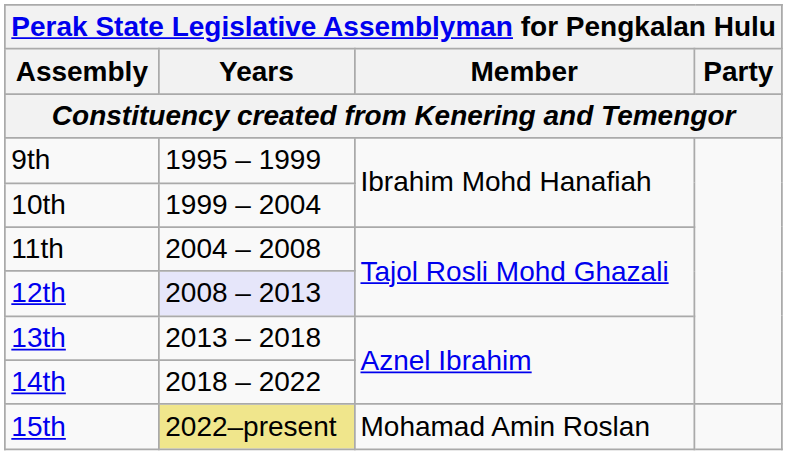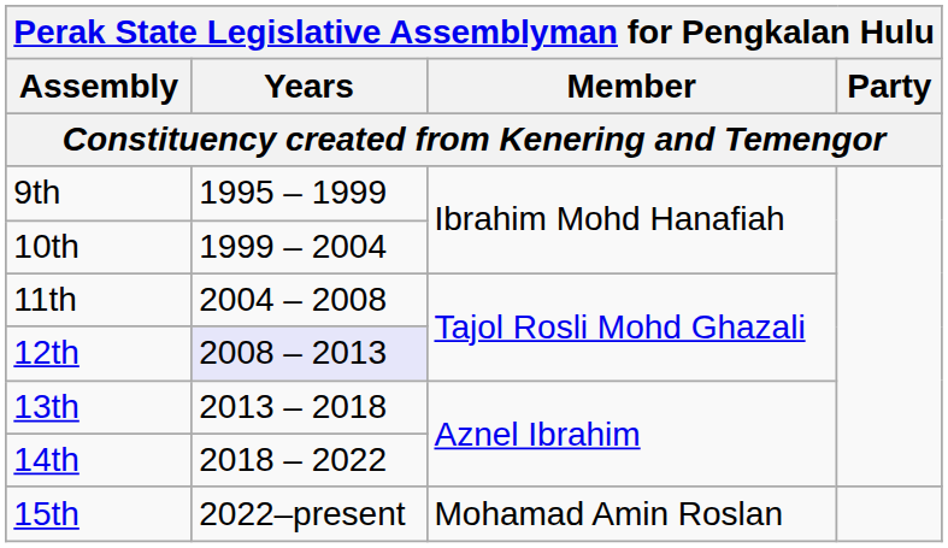15th | Years: khaki background -> no background
